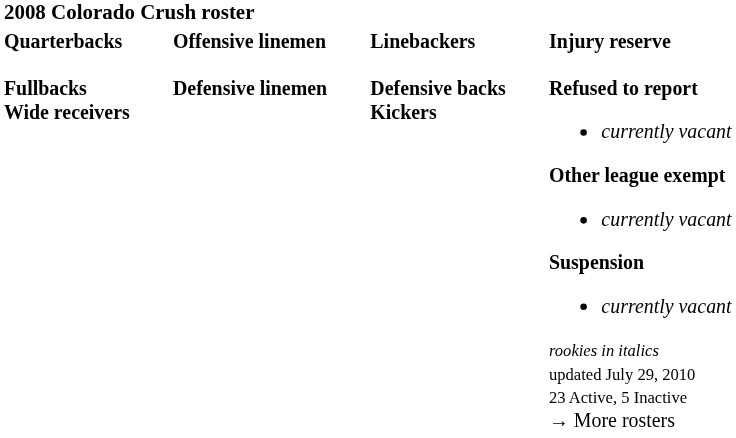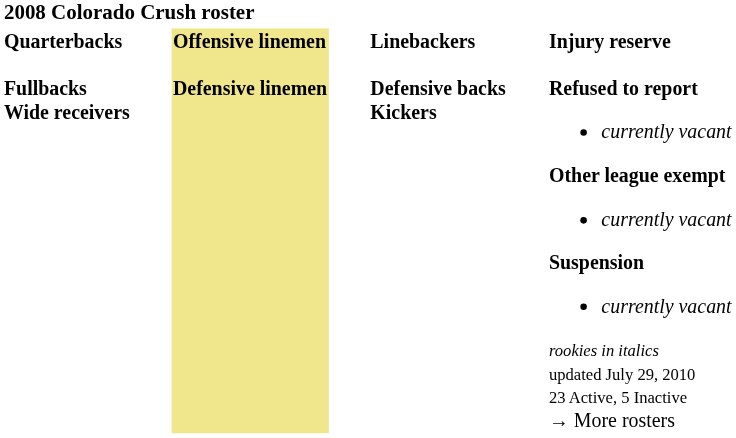Quarterbacks Fullbacks Wide receivers | column 2: no background -> khaki background
